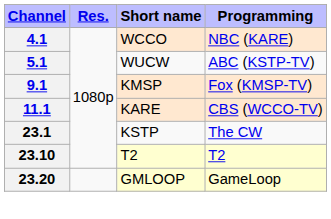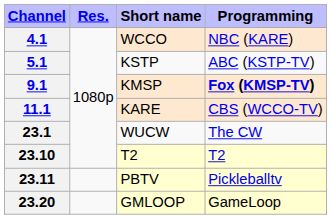5.1 | Short name: WUCW -> KSTP
9.1 | Programming: normal -> bold
23.1 | Short name: KSTP -> WUCW
+ row: 23.11 | PBTV | Pickleballtv
